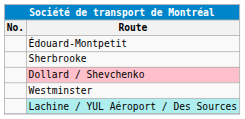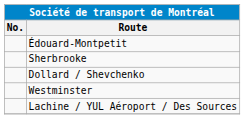Dollard / Shevchenko | Route: pink background -> no background
Lachine / YUL Aéroport / Des Sources | Route: paleturquoise background -> no background
